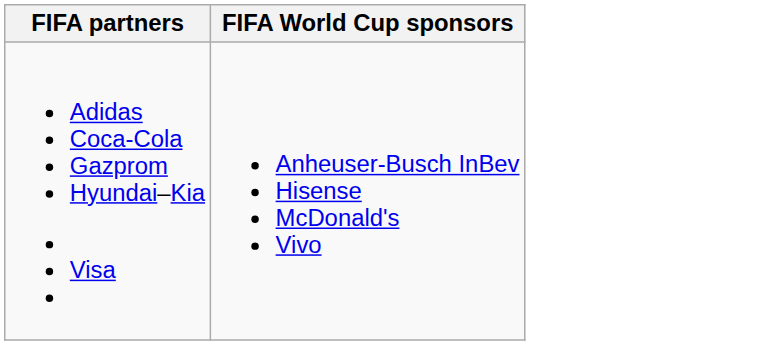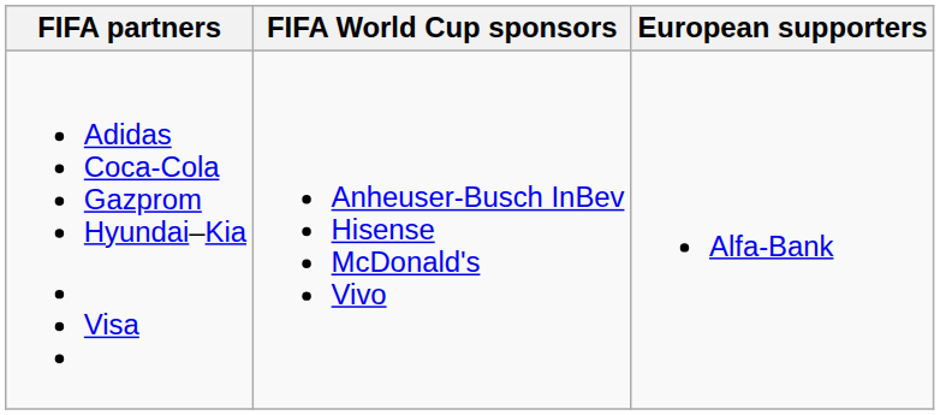+ column: European supporters | Alfa-Bank
